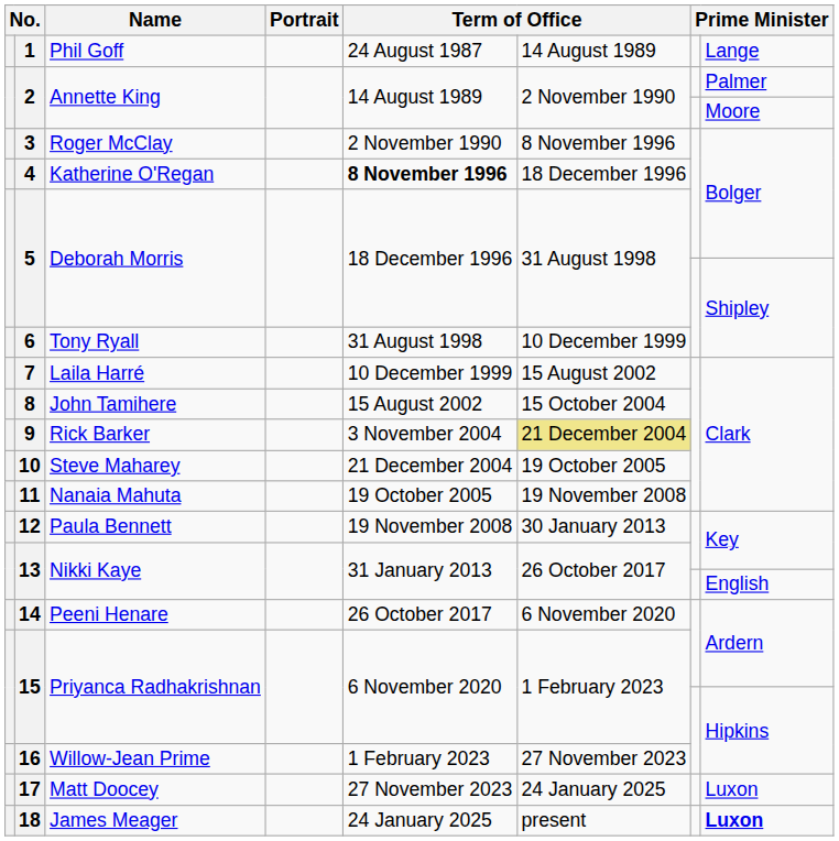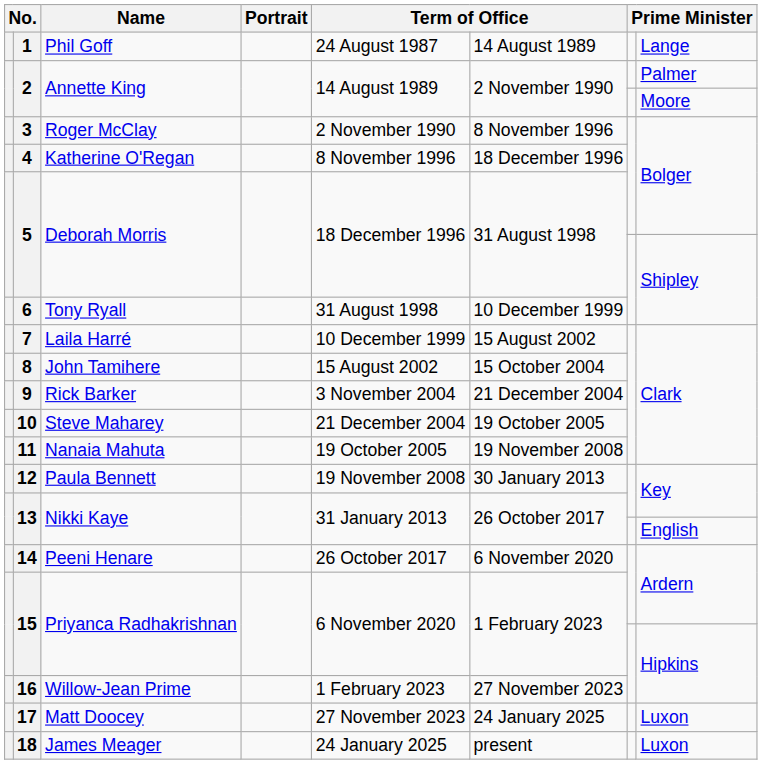4 | column 5: bold -> normal
9 | column 6: khaki background -> no background
18 | column 8: bold -> normal
